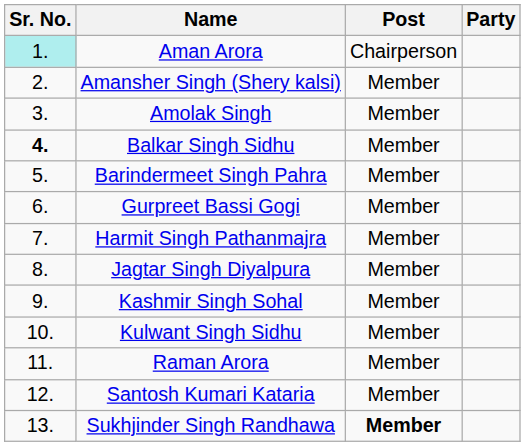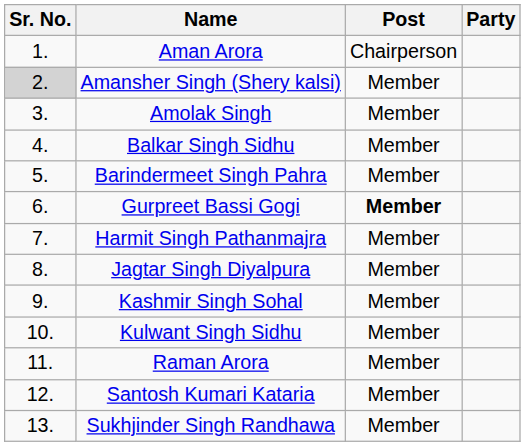Aman Arora | Sr. No.: paleturquoise background -> no background
Amansher Singh (Shery kalsi) | Sr. No.: no background -> lightgrey background
Balkar Singh Sidhu | Sr. No.: bold -> normal
Gurpreet Bassi Gogi | Post: normal -> bold
Sukhjinder Singh Randhawa | Post: bold -> normal
